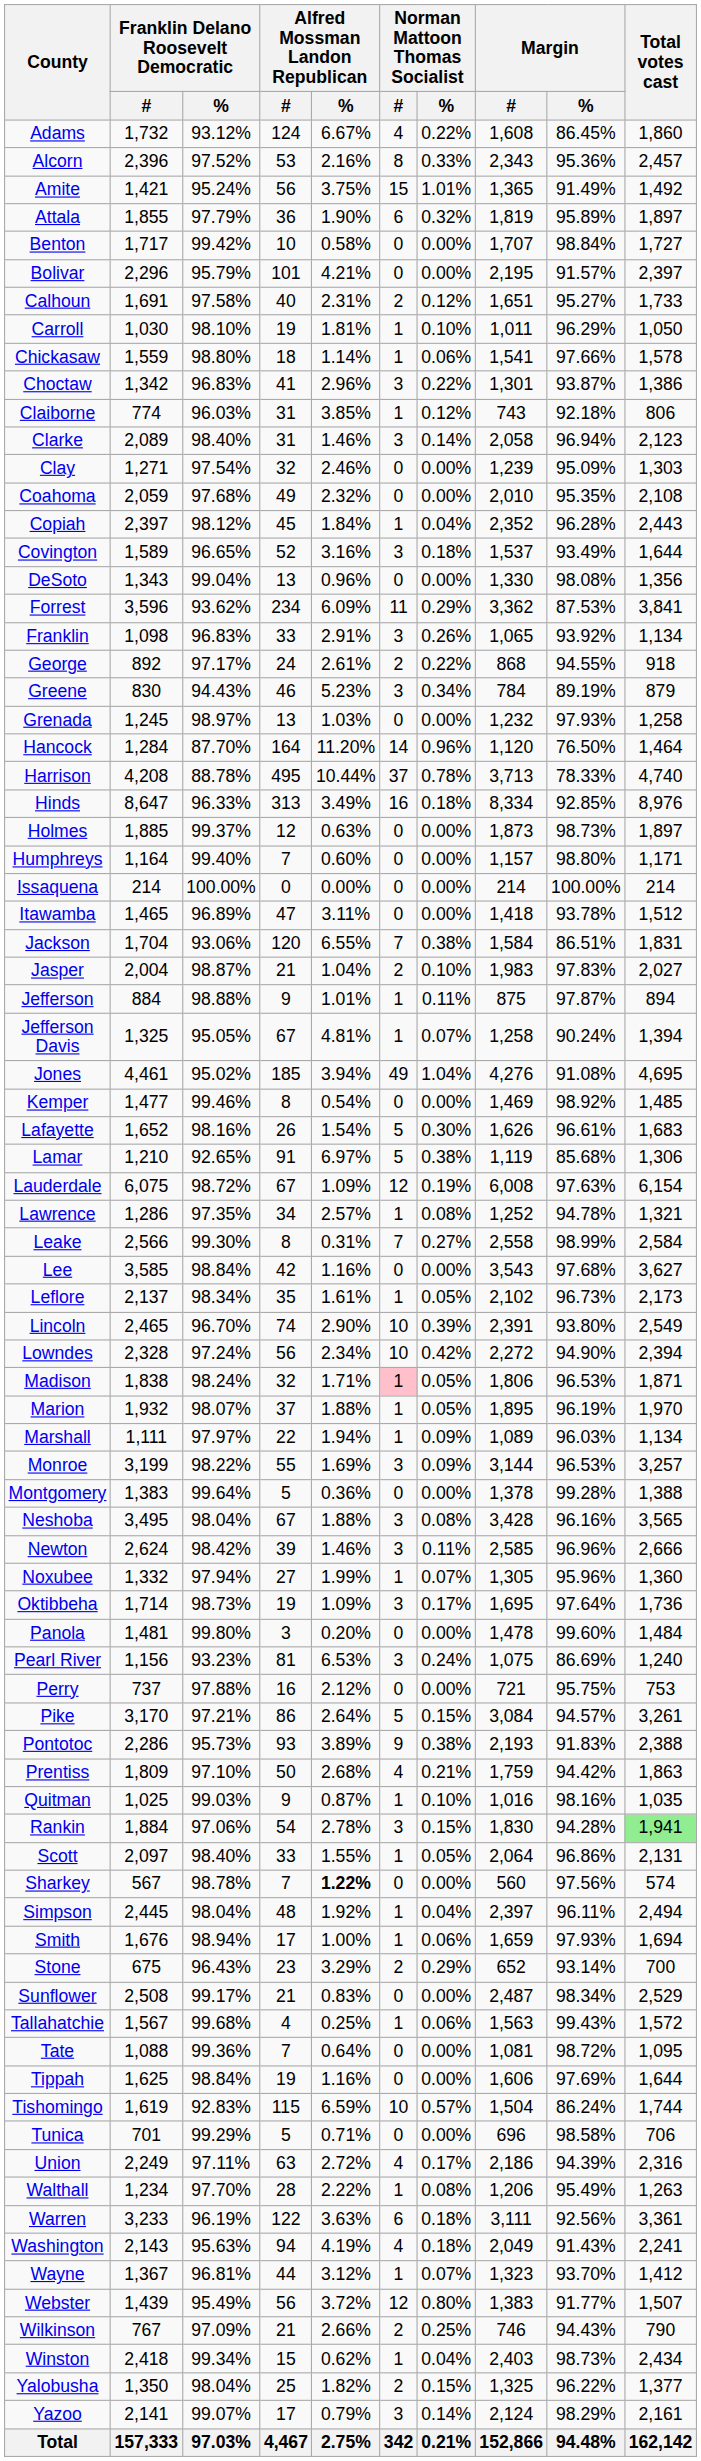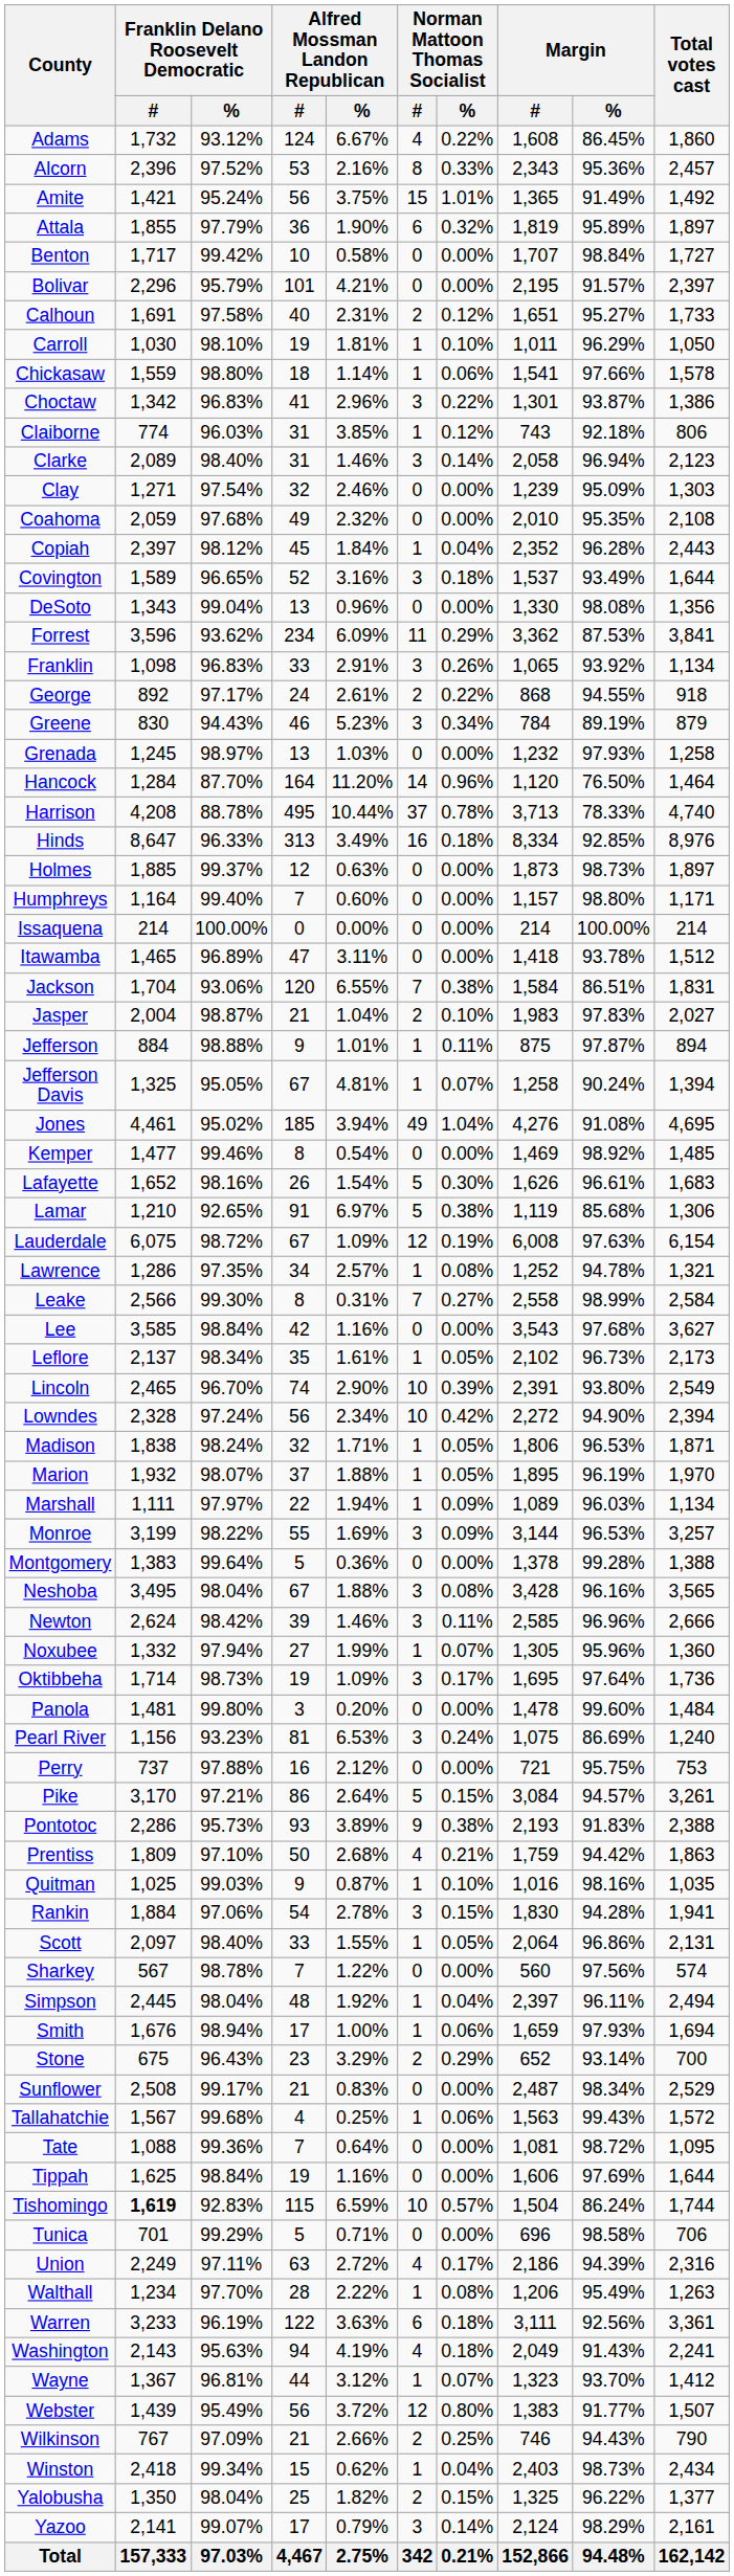Madison | Norman Mattoon Thomas Socialist / #: pink background -> no background
Rankin | Total votes cast: lightgreen background -> no background
Sharkey | Alfred Mossman Landon Republican / %: bold -> normal
Tishomingo | Franklin Delano Roosevelt Democratic / #: normal -> bold
